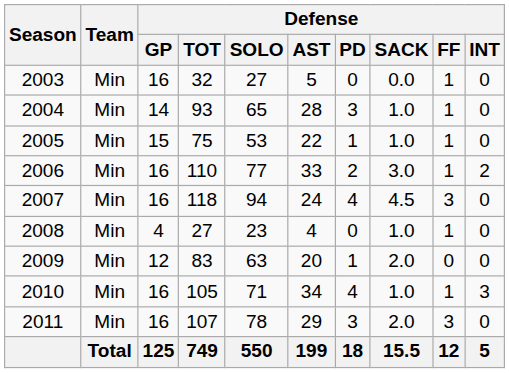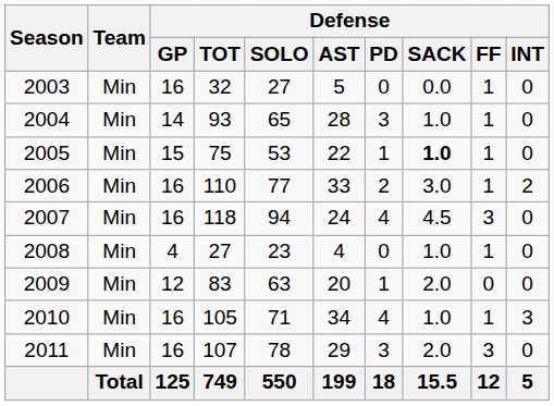2005 | Defense / SACK: normal -> bold
